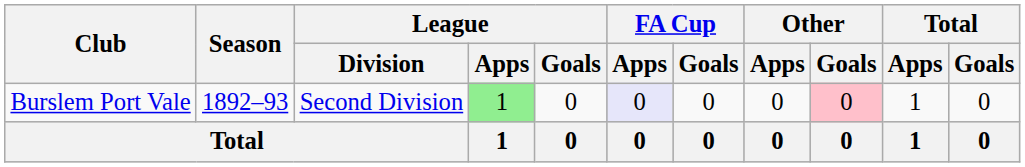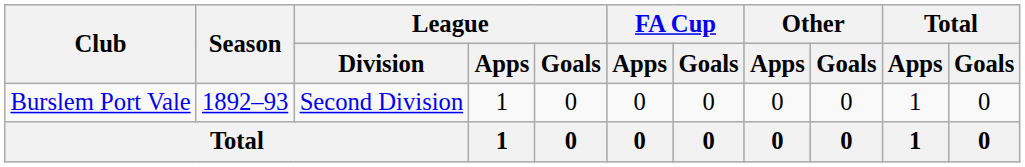Burslem Port Vale | League / Apps: lightgreen background -> no background
Burslem Port Vale | FA Cup / Apps: lavender background -> no background
Burslem Port Vale | Other / Goals: pink background -> no background
